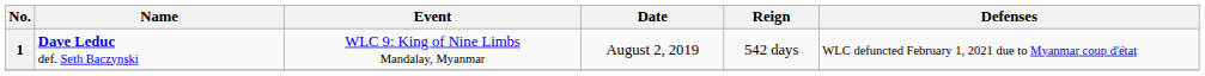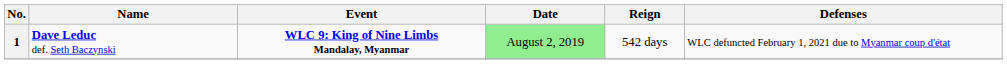1 | Event: normal -> bold
1 | Date: no background -> lightgreen background
